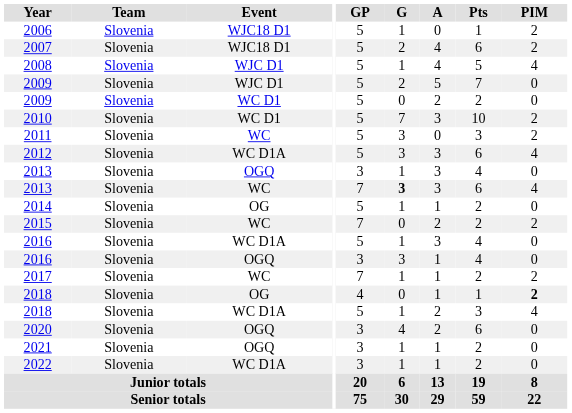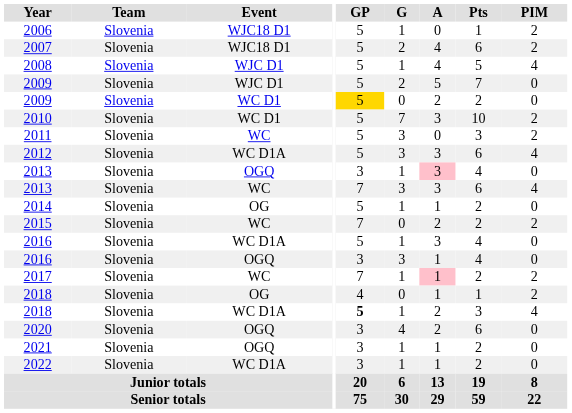2009 / WC D1 | GP: no background -> gold background
2013 / OGQ | A: no background -> pink background
2013 / WC | G: bold -> normal
2017 | A: no background -> pink background
2018 / OG | PIM: bold -> normal
2018 / WC D1A | GP: normal -> bold
